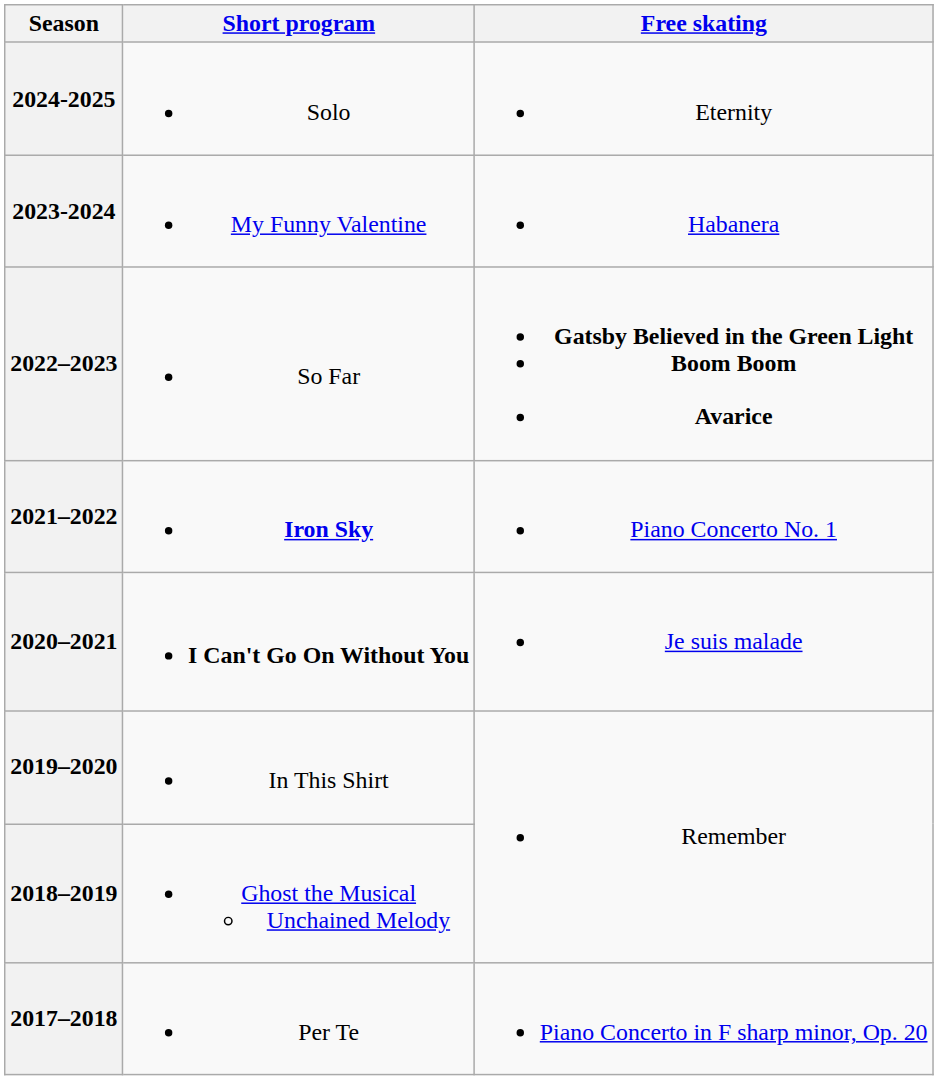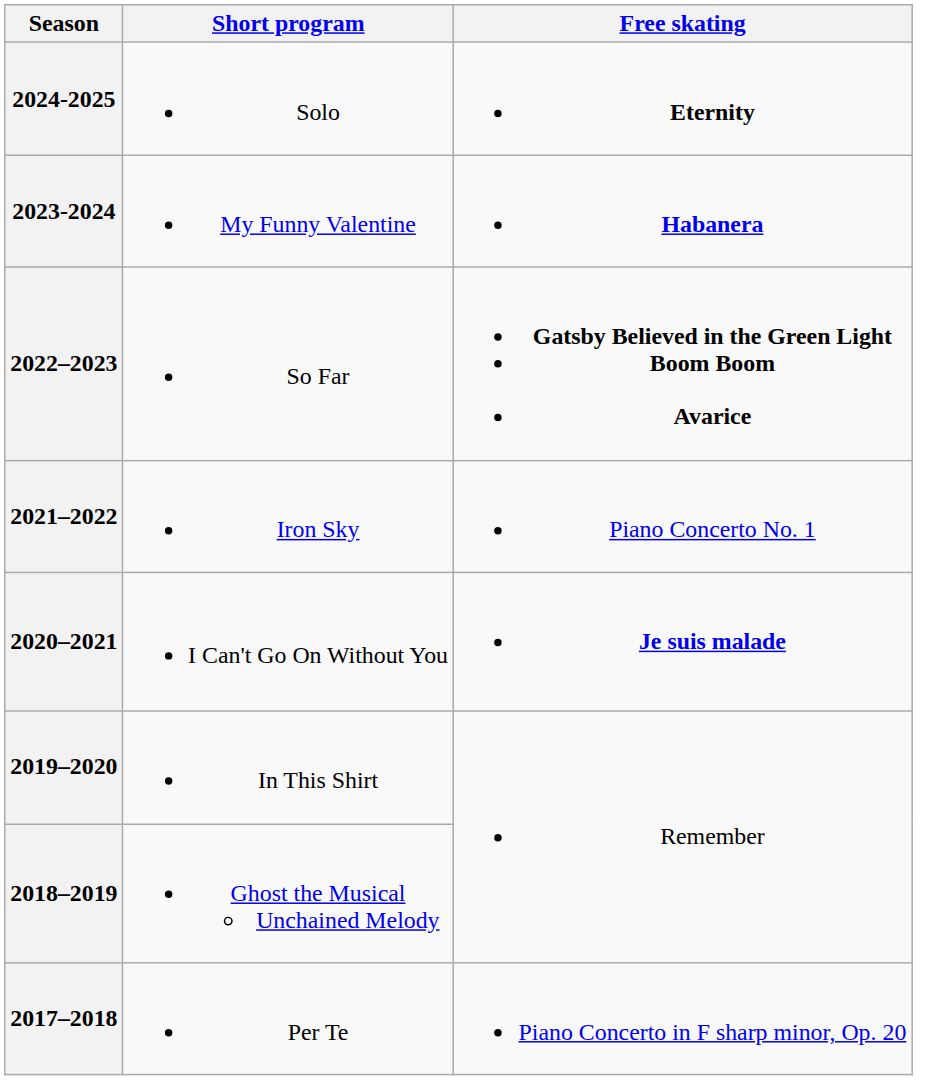2024-2025 | Free skating: normal -> bold
2023-2024 | Free skating: normal -> bold
2021–2022 | Short program: bold -> normal
2020–2021 | Short program: bold -> normal
2020–2021 | Free skating: normal -> bold
